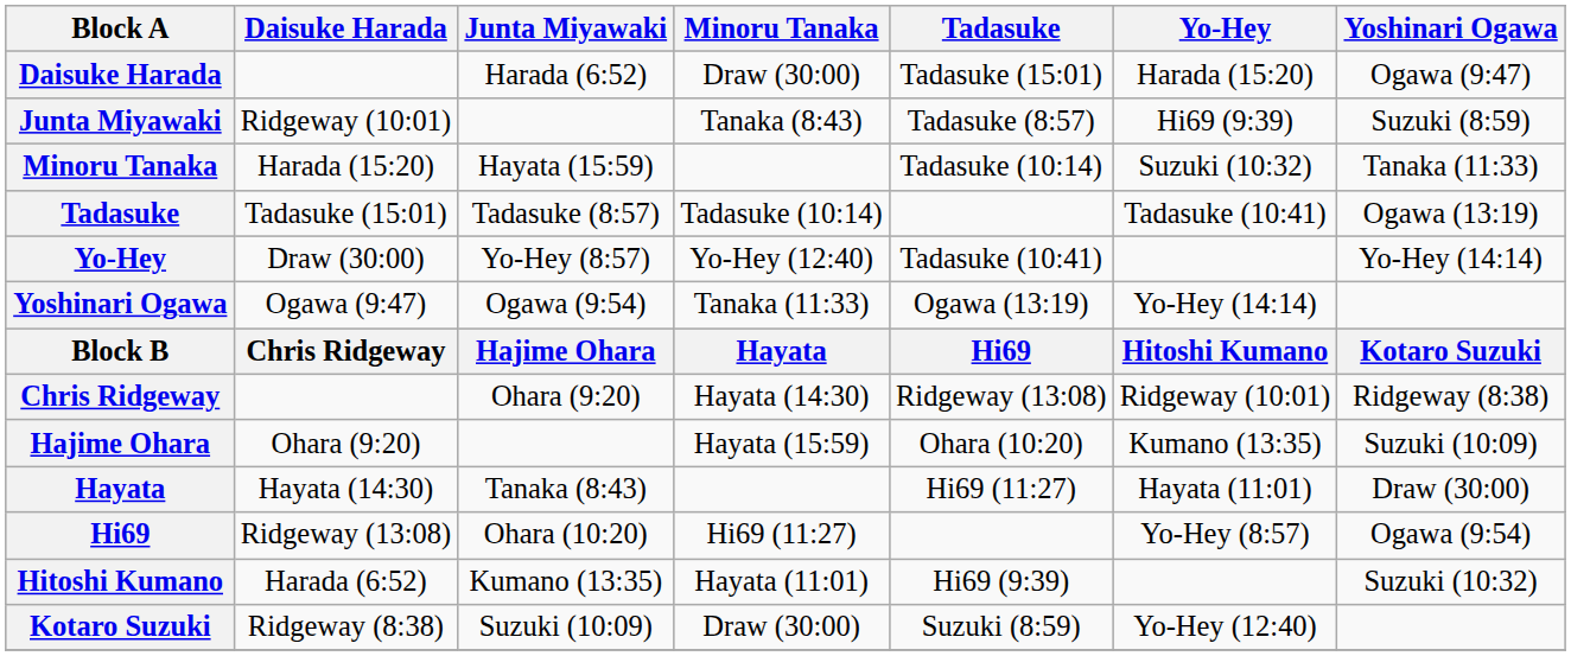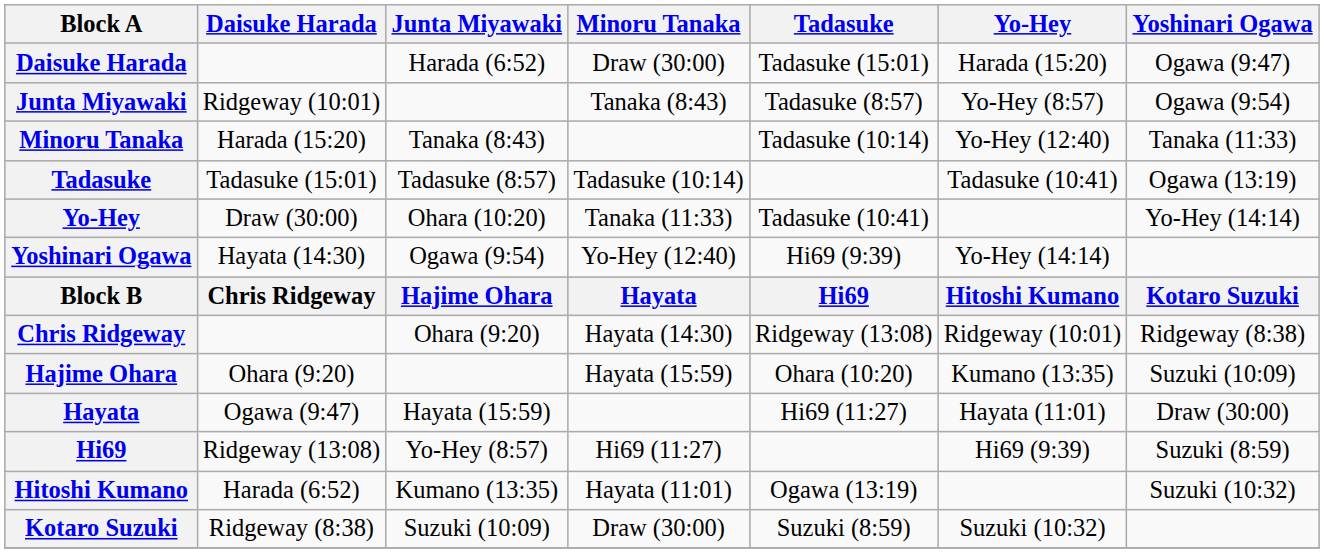row 3 | Yo-Hey: Hi69 (9:39) -> Yo-Hey (8:57)
row 3 | Yoshinari Ogawa: Suzuki (8:59) -> Ogawa (9:54)
row 4 | Junta Miyawaki: Hayata (15:59) -> Tanaka (8:43)
row 4 | Yo-Hey: Suzuki (10:32) -> Yo-Hey (12:40)
row 6 | Junta Miyawaki: Yo-Hey (8:57) -> Ohara (10:20)
row 6 | Minoru Tanaka: Yo-Hey (12:40) -> Tanaka (11:33)
row 7 | Daisuke Harada: Ogawa (9:47) -> Hayata (14:30)
row 7 | Minoru Tanaka: Tanaka (11:33) -> Yo-Hey (12:40)
row 7 | Tadasuke: Ogawa (13:19) -> Hi69 (9:39)
row 11 | Daisuke Harada: Hayata (14:30) -> Ogawa (9:47)
row 11 | Junta Miyawaki: Tanaka (8:43) -> Hayata (15:59)
row 12 | Junta Miyawaki: Ohara (10:20) -> Yo-Hey (8:57)
row 12 | Yo-Hey: Yo-Hey (8:57) -> Hi69 (9:39)
row 12 | Yoshinari Ogawa: Ogawa (9:54) -> Suzuki (8:59)
row 13 | Tadasuke: Hi69 (9:39) -> Ogawa (13:19)
row 14 | Yo-Hey: Yo-Hey (12:40) -> Suzuki (10:32)
